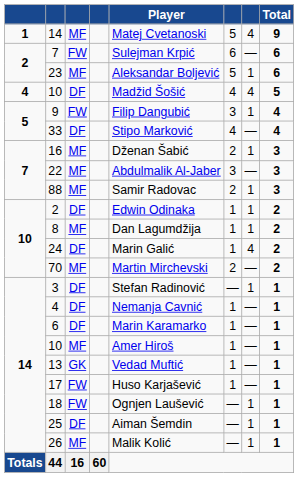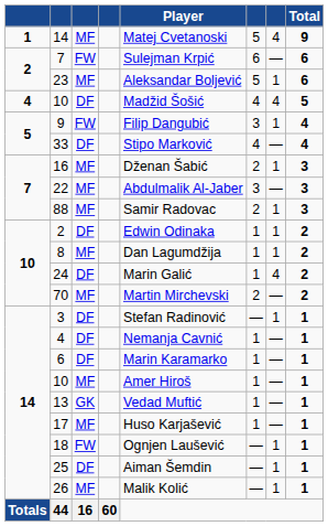17 | column 3: FW -> MF
